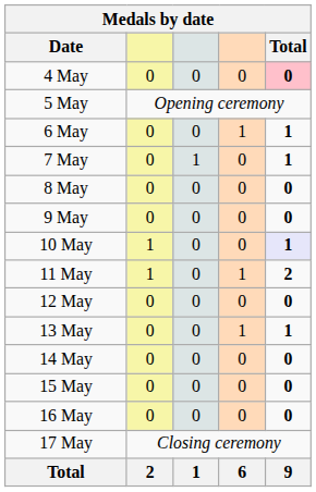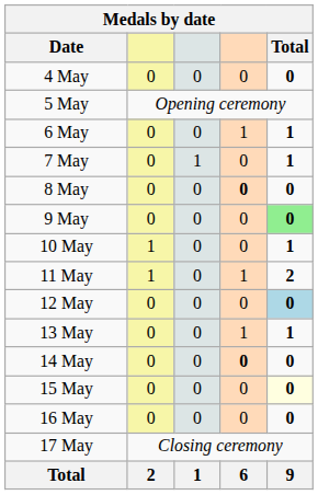4 May | Total: pink background -> no background
8 May | column 4: normal -> bold
9 May | Total: no background -> lightgreen background
10 May | Total: lavender background -> no background
12 May | Total: no background -> lightblue background
14 May | column 4: normal -> bold
15 May | Total: no background -> lightyellow background
